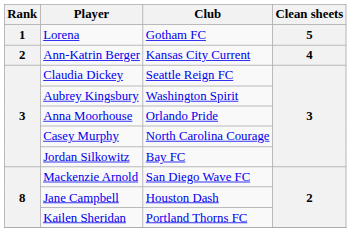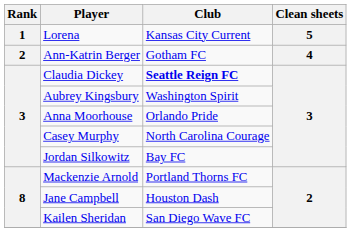Lorena | Club: Gotham FC -> Kansas City Current
Ann-Katrin Berger | Club: Kansas City Current -> Gotham FC
Claudia Dickey | Club: normal -> bold
Mackenzie Arnold | Club: San Diego Wave FC -> Portland Thorns FC
Kailen Sheridan | Club: Portland Thorns FC -> San Diego Wave FC
